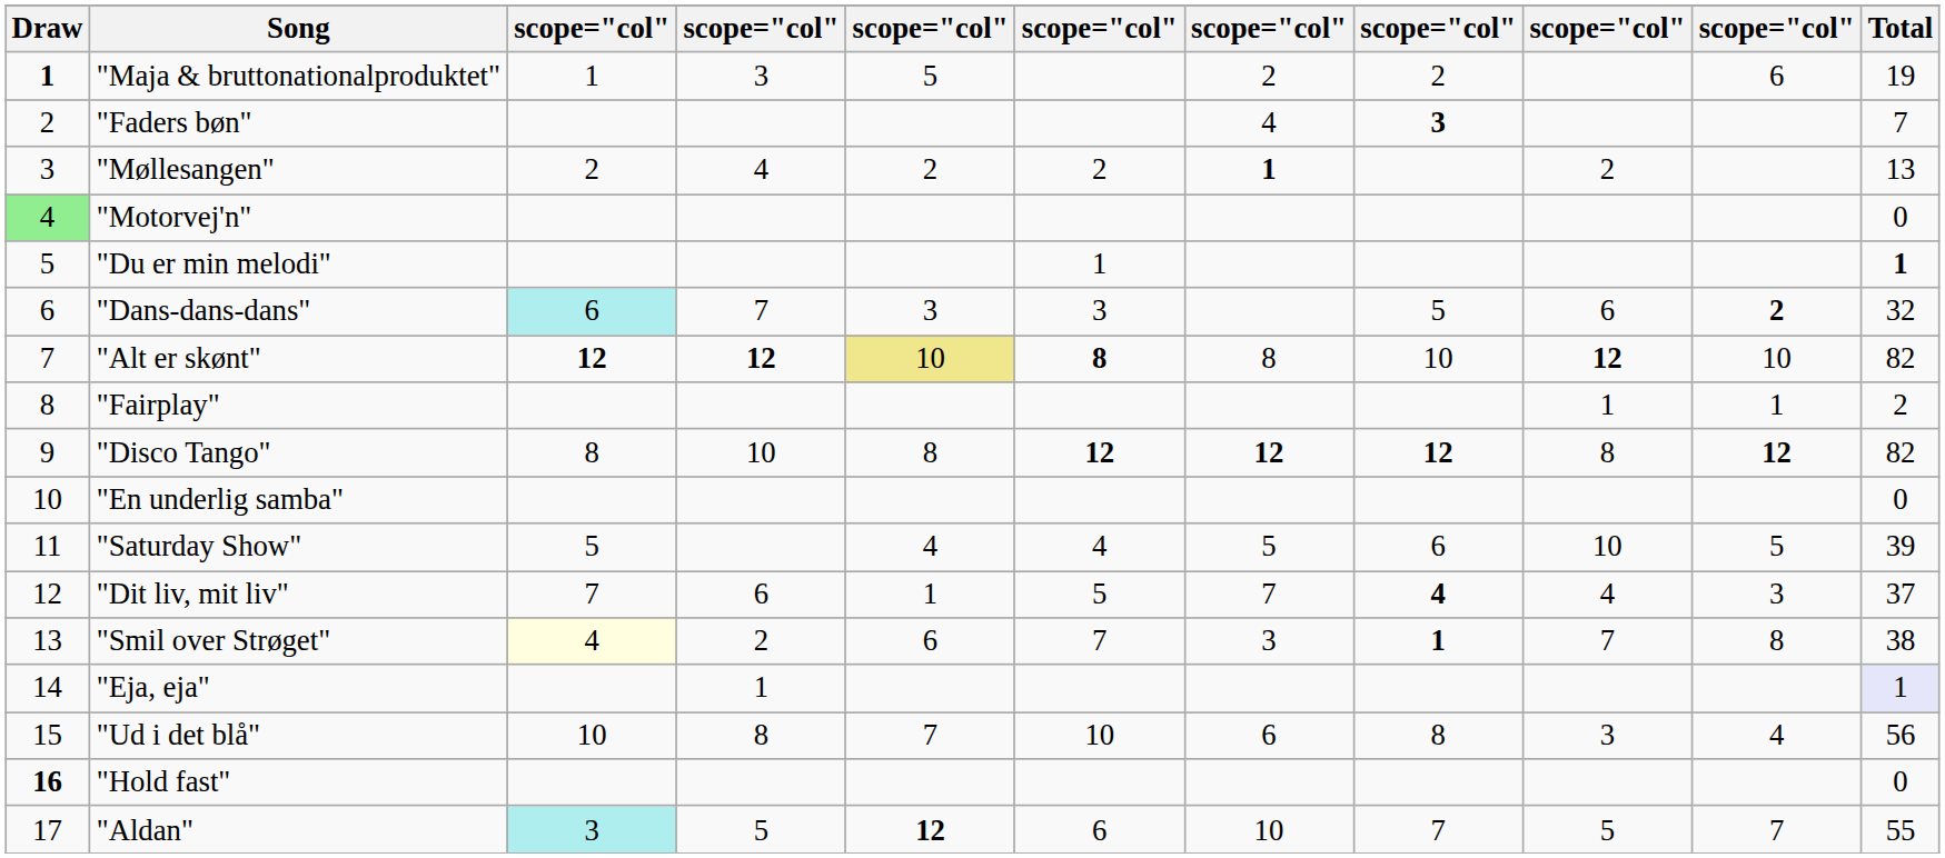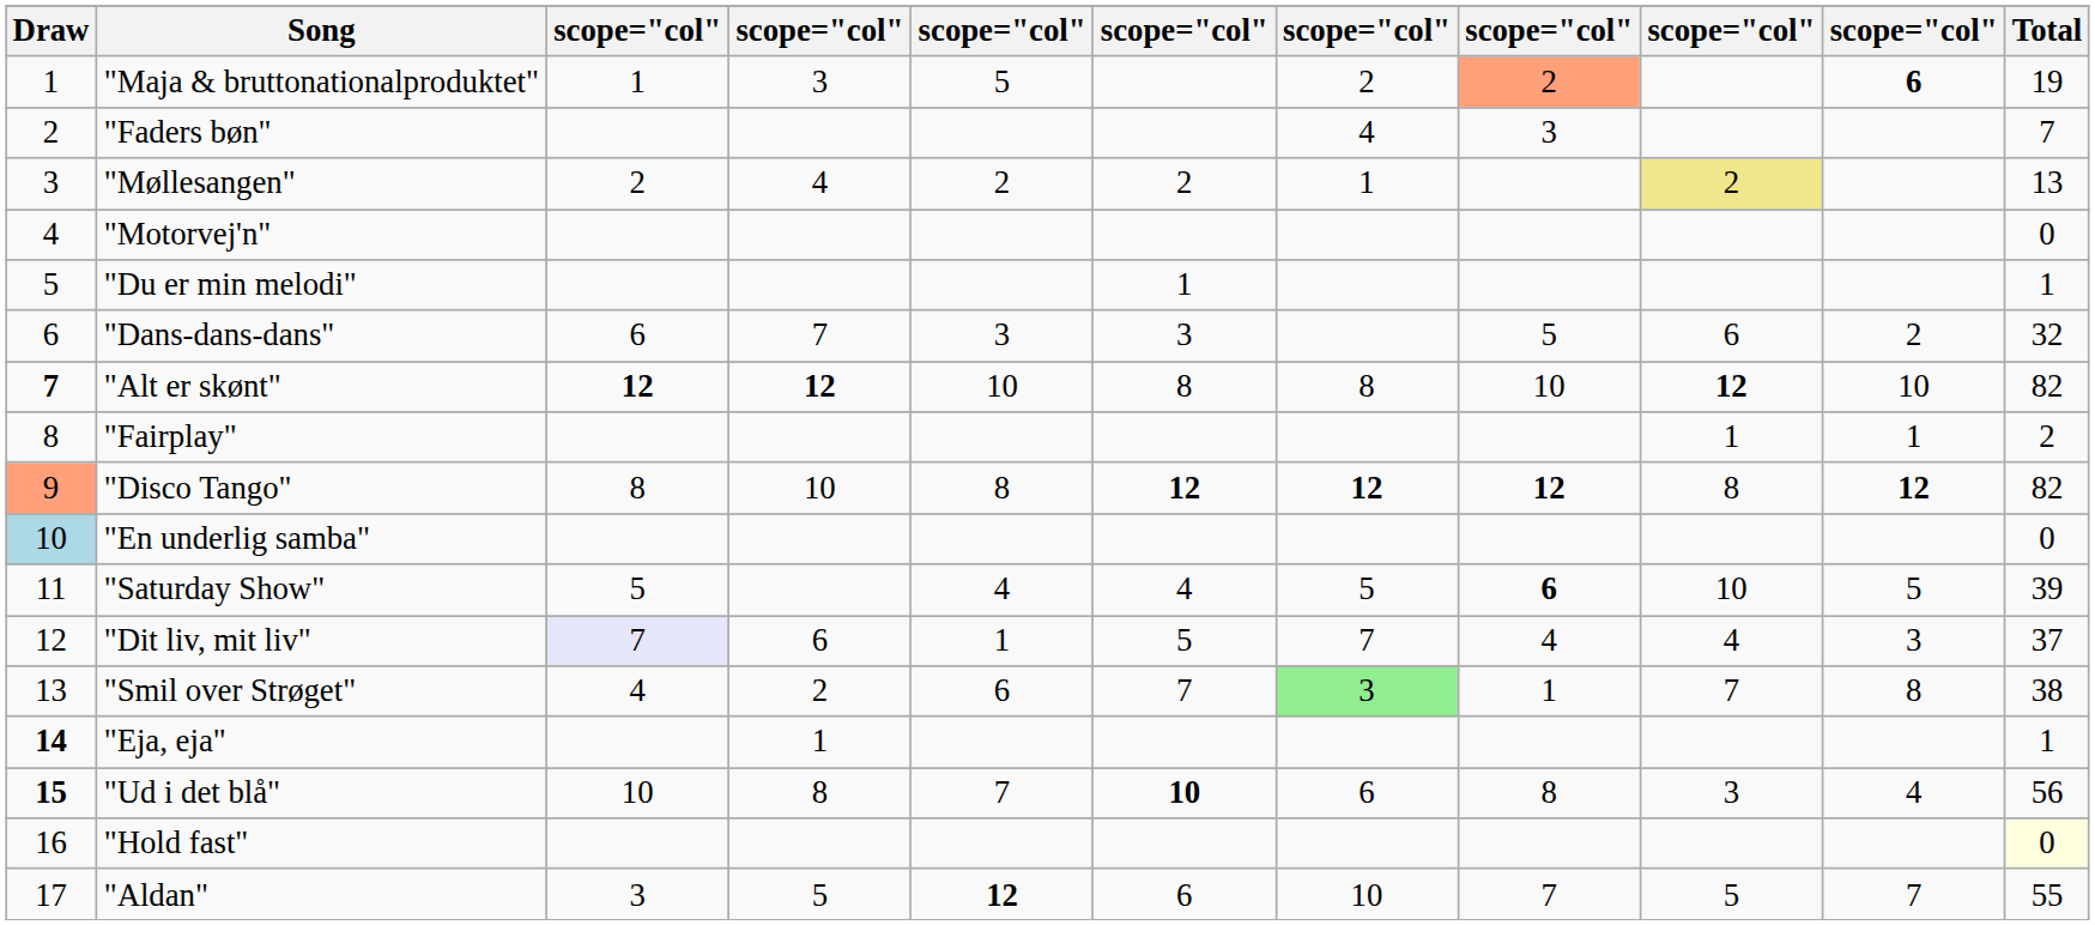"Maja & bruttonationalproduktet" | Draw: bold -> normal
"Maja & bruttonationalproduktet" | column 8: no background -> lightsalmon background
"Maja & bruttonationalproduktet" | column 10: normal -> bold
"Faders bøn" | column 8: bold -> normal
"Møllesangen" | column 7: bold -> normal
"Møllesangen" | column 9: no background -> khaki background
"Motorvej'n" | Draw: lightgreen background -> no background
"Du er min melodi" | Total: bold -> normal
"Dans-dans-dans" | column 3: paleturquoise background -> no background
"Dans-dans-dans" | column 10: bold -> normal
"Alt er skønt" | Draw: normal -> bold
"Alt er skønt" | column 5: khaki background -> no background
"Alt er skønt" | column 6: bold -> normal
"Disco Tango" | Draw: no background -> lightsalmon background
"En underlig samba" | Draw: no background -> lightblue background
"Saturday Show" | column 8: normal -> bold
"Dit liv, mit liv" | column 3: no background -> lavender background
"Dit liv, mit liv" | column 8: bold -> normal
"Smil over Strøget" | column 3: lightyellow background -> no background
"Smil over Strøget" | column 7: no background -> lightgreen background
"Smil over Strøget" | column 8: bold -> normal
"Eja, eja" | Draw: normal -> bold
"Eja, eja" | Total: lavender background -> no background
"Ud i det blå" | Draw: normal -> bold
"Ud i det blå" | column 6: normal -> bold
"Hold fast" | Draw: bold -> normal
"Hold fast" | Total: no background -> lightyellow background
"Aldan" | column 3: paleturquoise background -> no background
